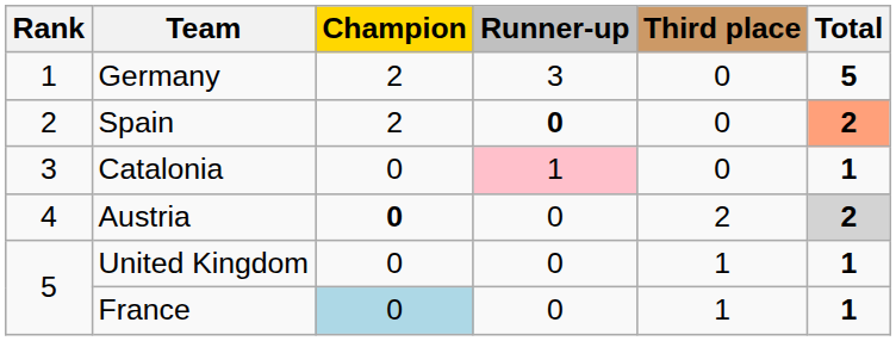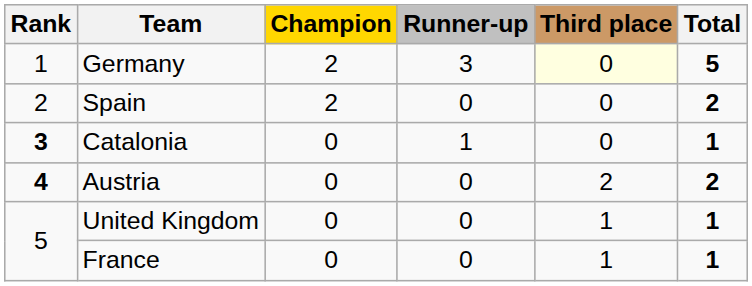Germany | Third place: no background -> lightyellow background
Spain | Runner-up: bold -> normal
Spain | Total: lightsalmon background -> no background
Catalonia | Rank: normal -> bold
Catalonia | Runner-up: pink background -> no background
Austria | Rank: normal -> bold
Austria | Champion: bold -> normal
Austria | Total: lightgrey background -> no background
France | Champion: lightblue background -> no background
